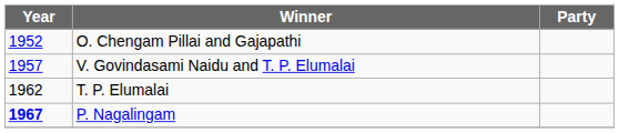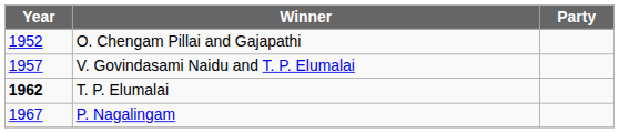T. P. Elumalai | Year: normal -> bold
P. Nagalingam | Year: bold -> normal
